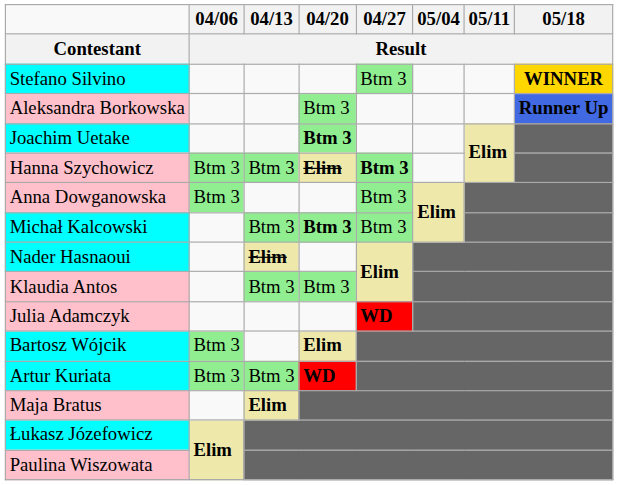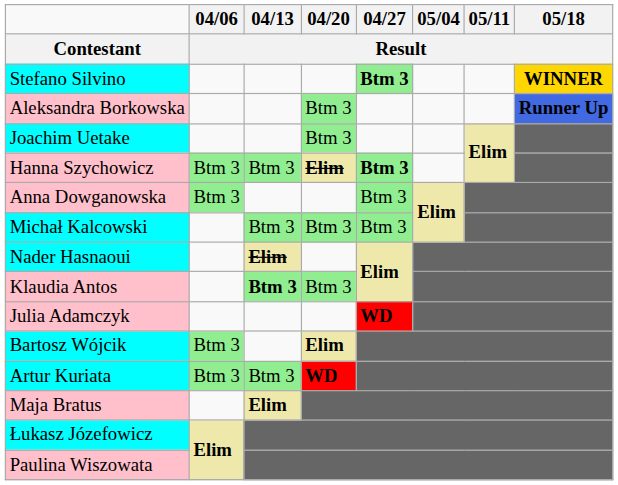Stefano Silvino | 04/27 / Result: normal -> bold
Joachim Uetake | 04/20 / Result: bold -> normal
Michał Kalcowski | 04/20 / Result: bold -> normal
Klaudia Antos | 04/13 / Result: normal -> bold
